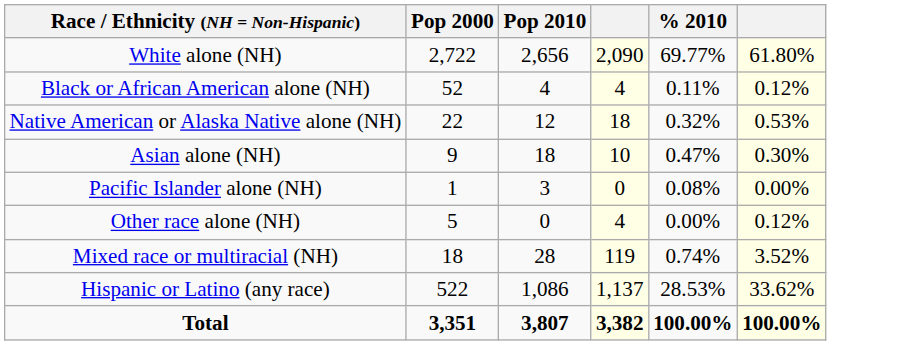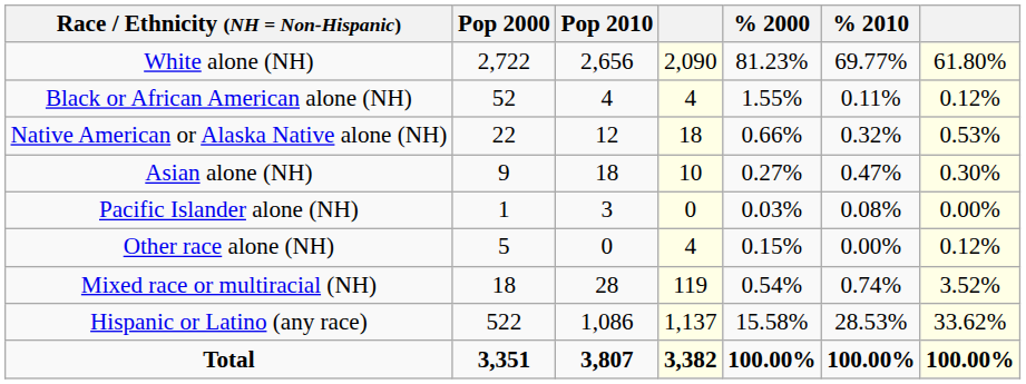+ column: % 2000 | 81.23% | 1.55% | 0.66% | 0.27% | 0.03% | 0.15% | 0.54% | 15.58% | 100.00%
